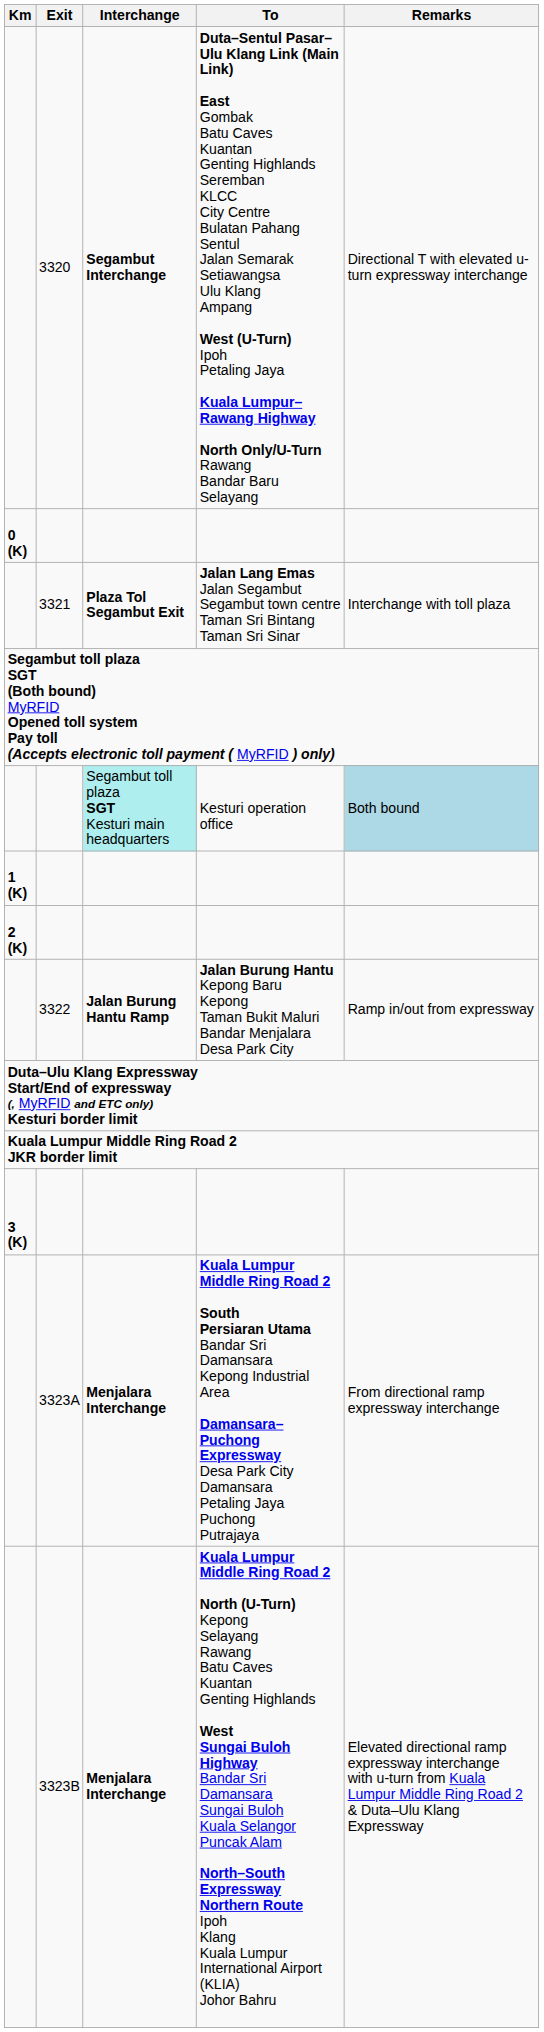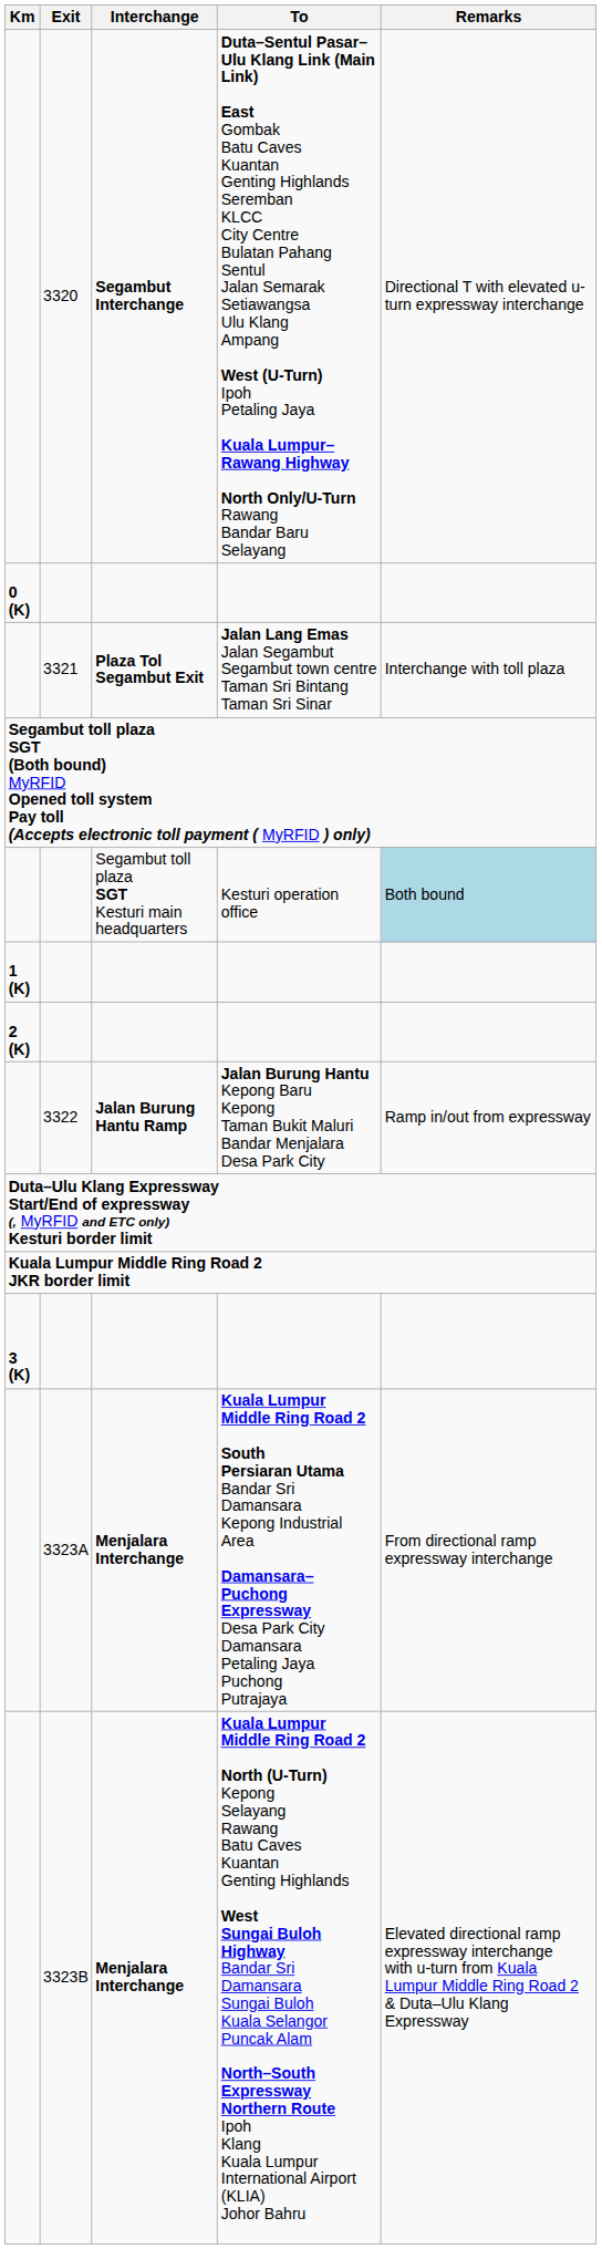Kesturi operation office | Interchange: paleturquoise background -> no background
